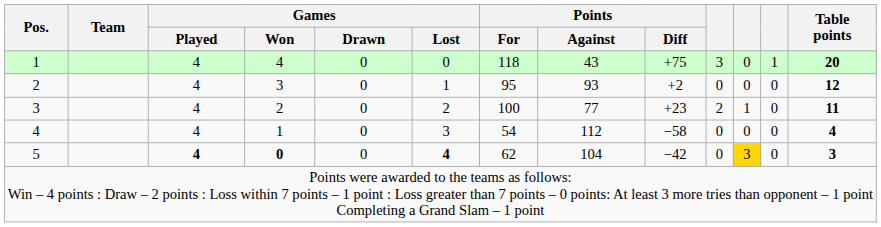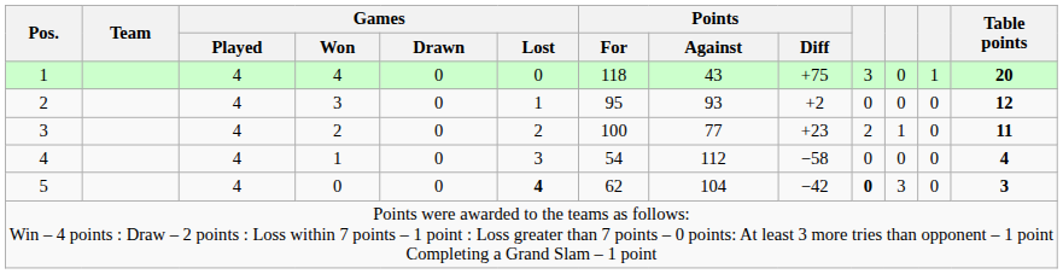5 | Games / Played: bold -> normal
5 | Games / Won: bold -> normal
5 | column 10: normal -> bold
5 | column 11: gold background -> no background
